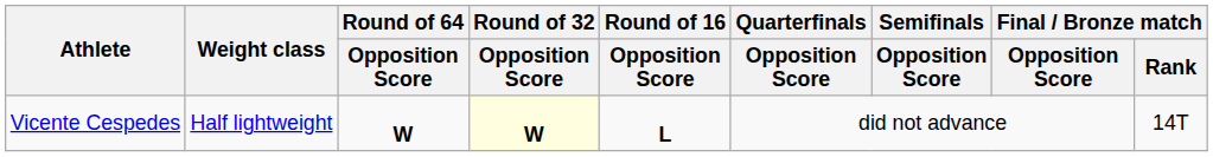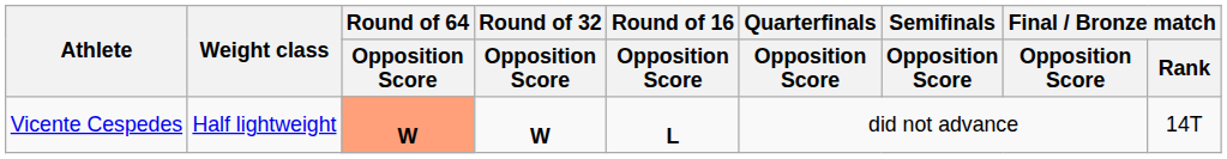Vicente Cespedes | Round of 64 / Opposition Score: no background -> lightsalmon background
Vicente Cespedes | Round of 32 / Opposition Score: lightyellow background -> no background
